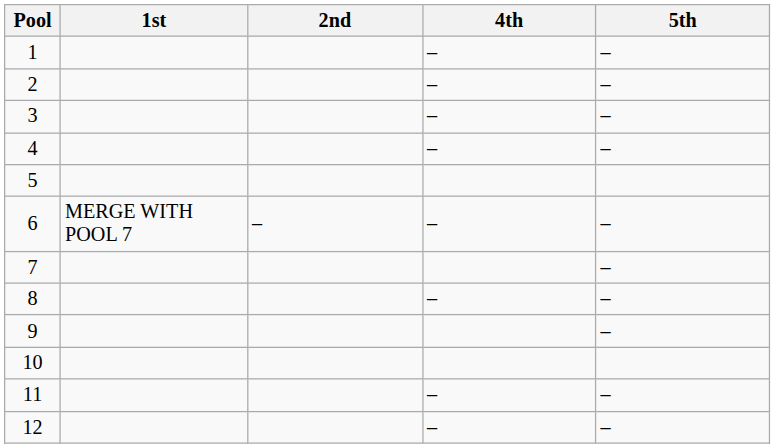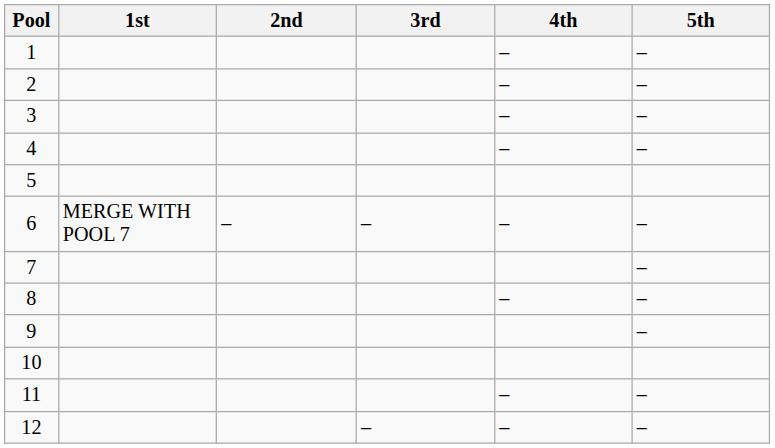+ column: 3rd | – | –
